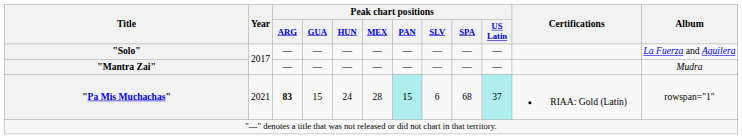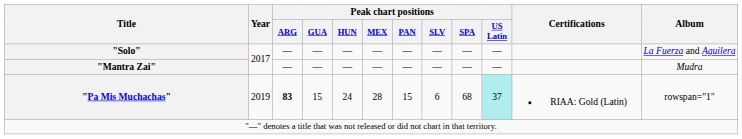"Pa Mis Muchachas" | Year: 2021 -> 2019
"Pa Mis Muchachas" | Peak chart positions / PAN: paleturquoise background -> no background
